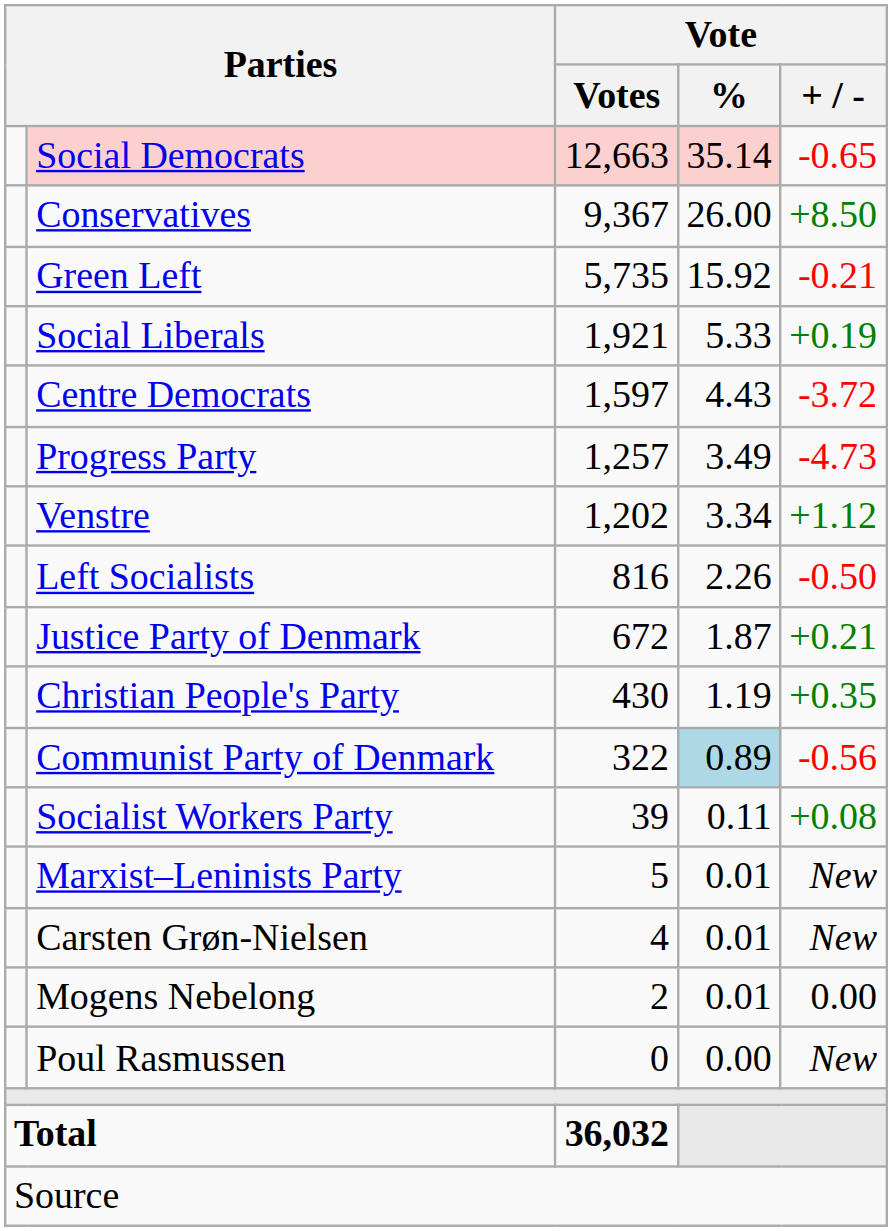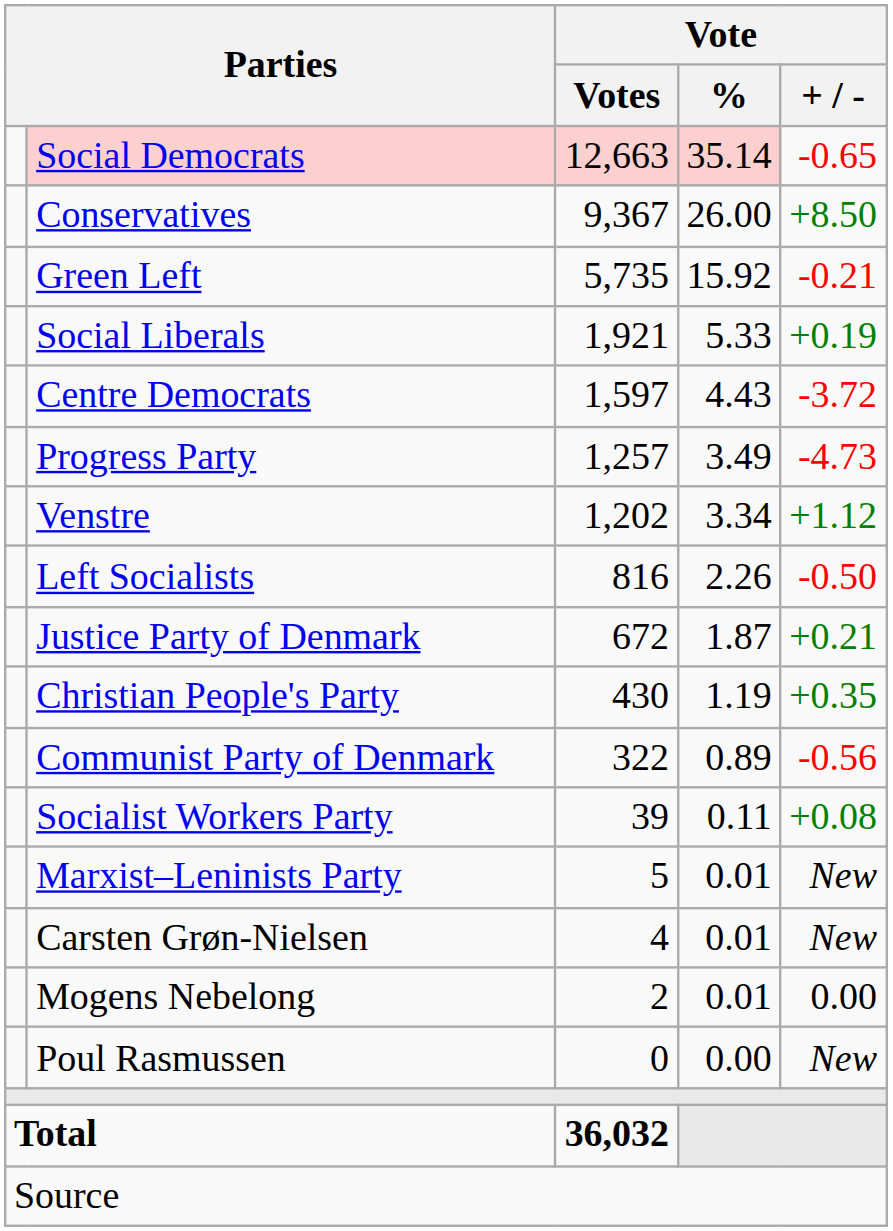Communist Party of Denmark | Vote / %: lightblue background -> no background
